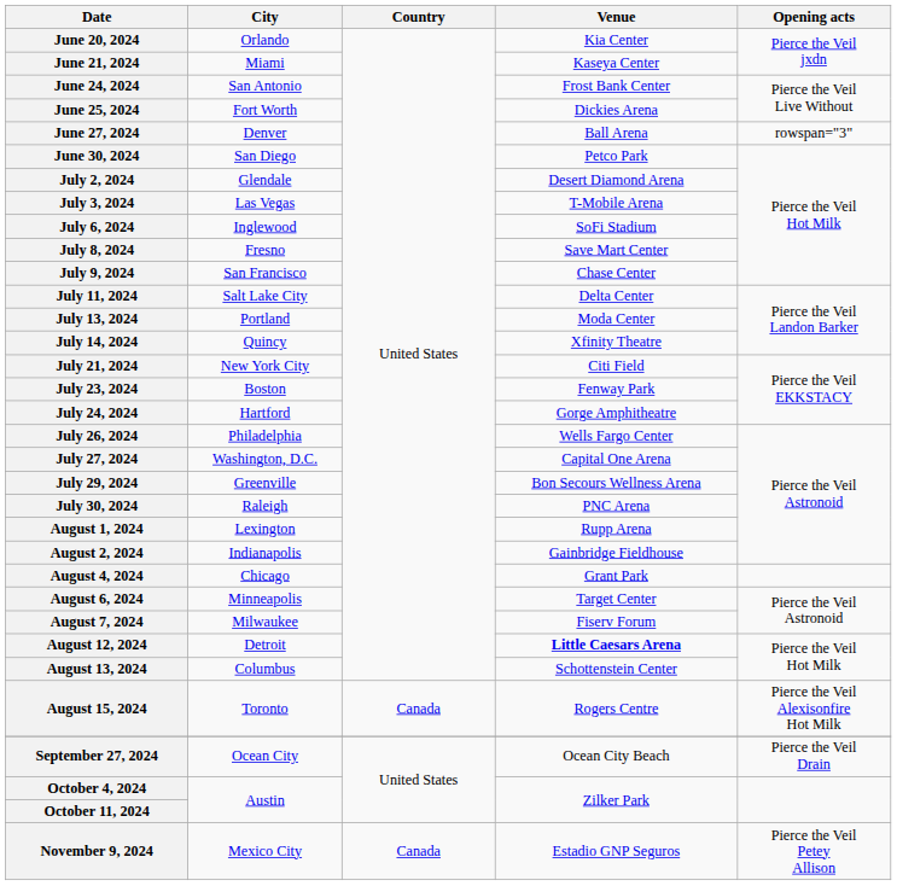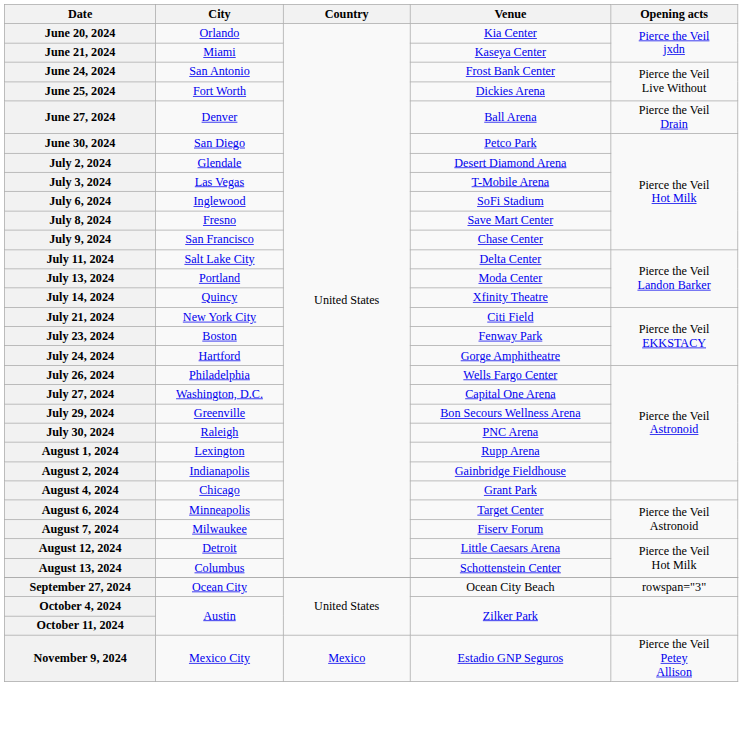June 27, 2024 | Opening acts: rowspan="3" -> Pierce the Veil Drain
August 12, 2024 | Venue: bold -> normal
- row: August 15, 2024 | Toronto | Canada | Rogers Centre | Pierce the Veil Alexisonfire Hot Milk
September 27, 2024 | Opening acts: Pierce the Veil Drain -> rowspan="3"
November 9, 2024 | Country: Canada -> Mexico
